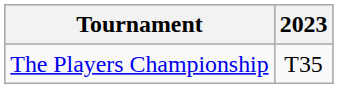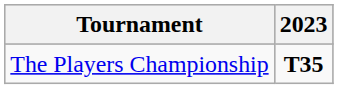The Players Championship | 2023: normal -> bold
